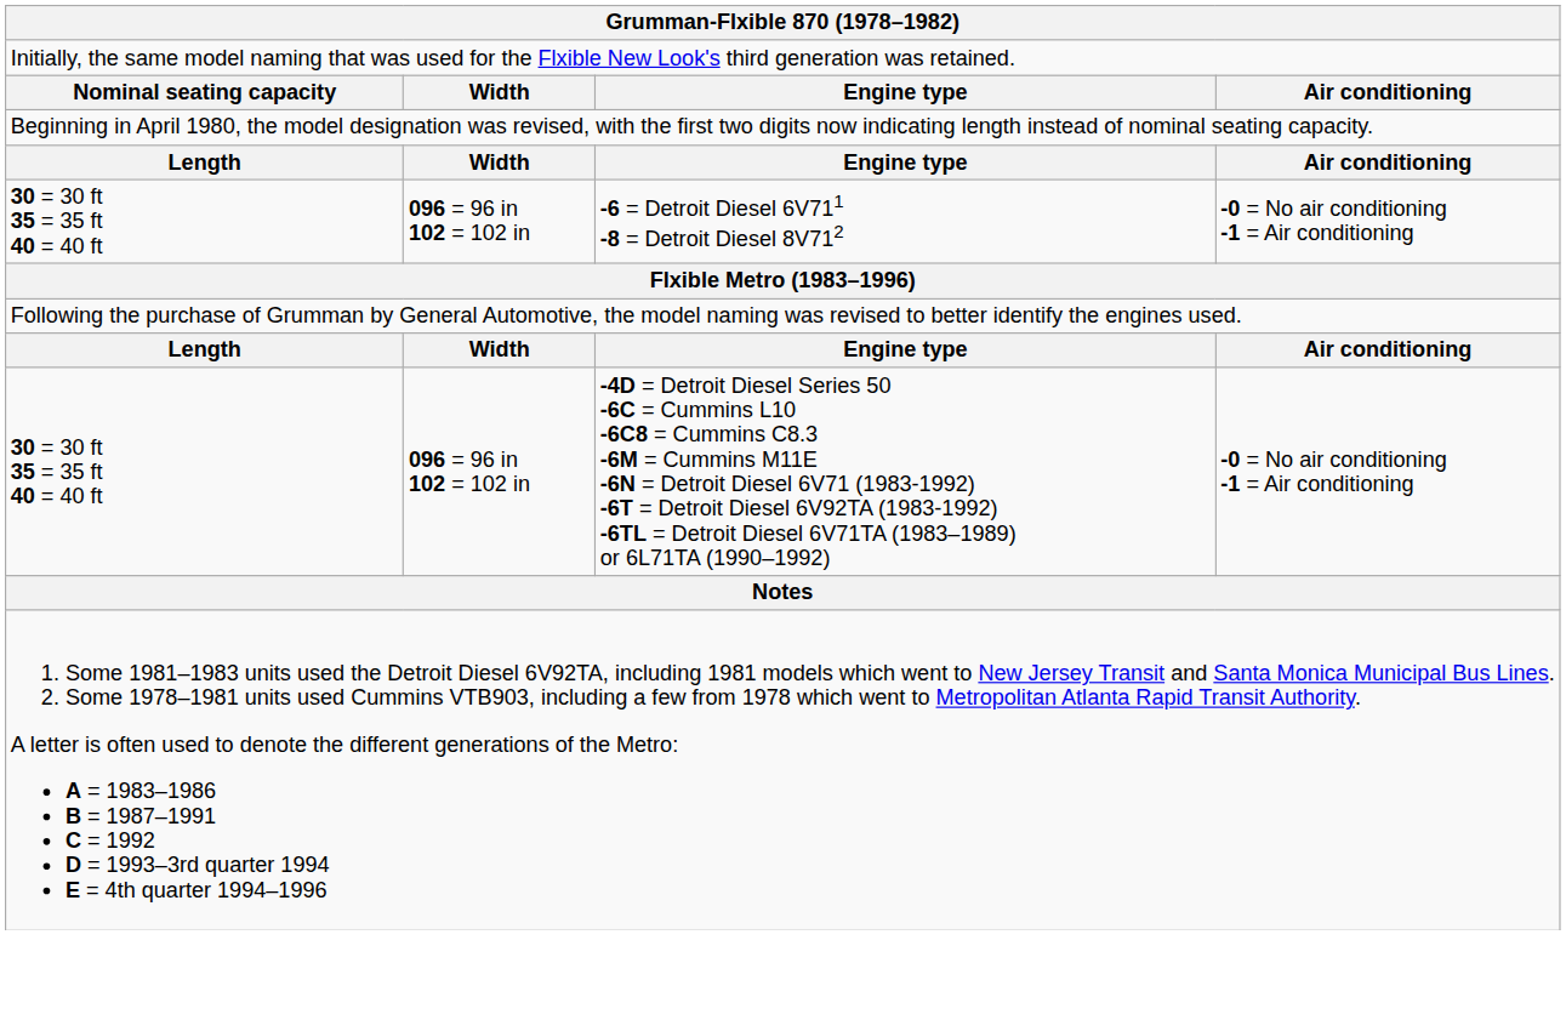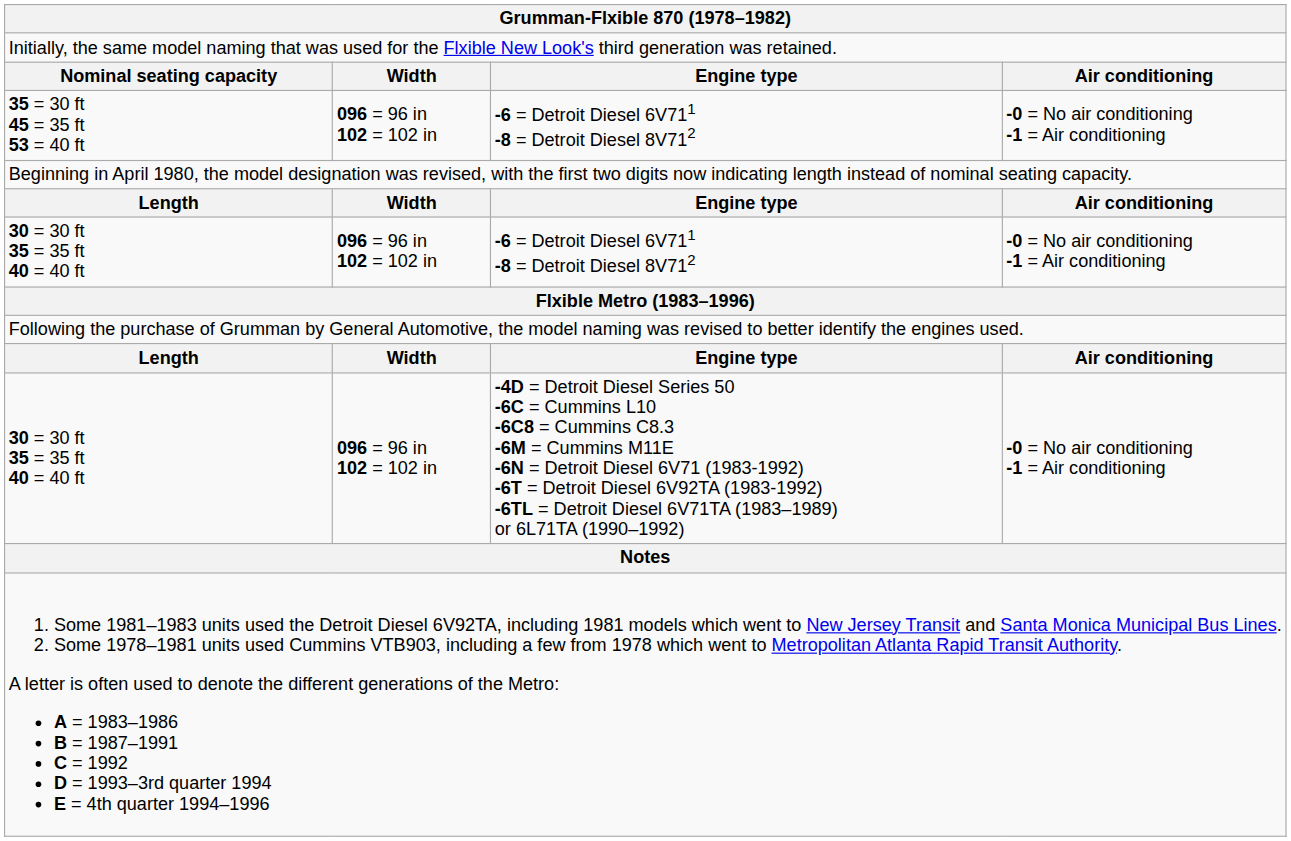+ row: 35 = 30 ft 45 = 35 ft 53 = 40 ft | 096 = 96 in 102 = 102 in | -6 = Detroit Diesel 6V711 -8 = Detroit Diesel 8V712 | -0 = No air conditioning -1 = Air conditioning
